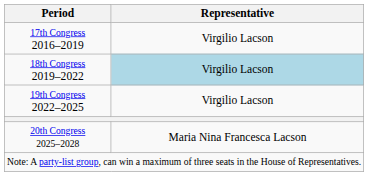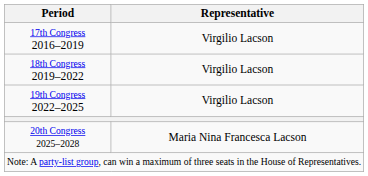18th Congress 2019–2022 | Representative: lightblue background -> no background
